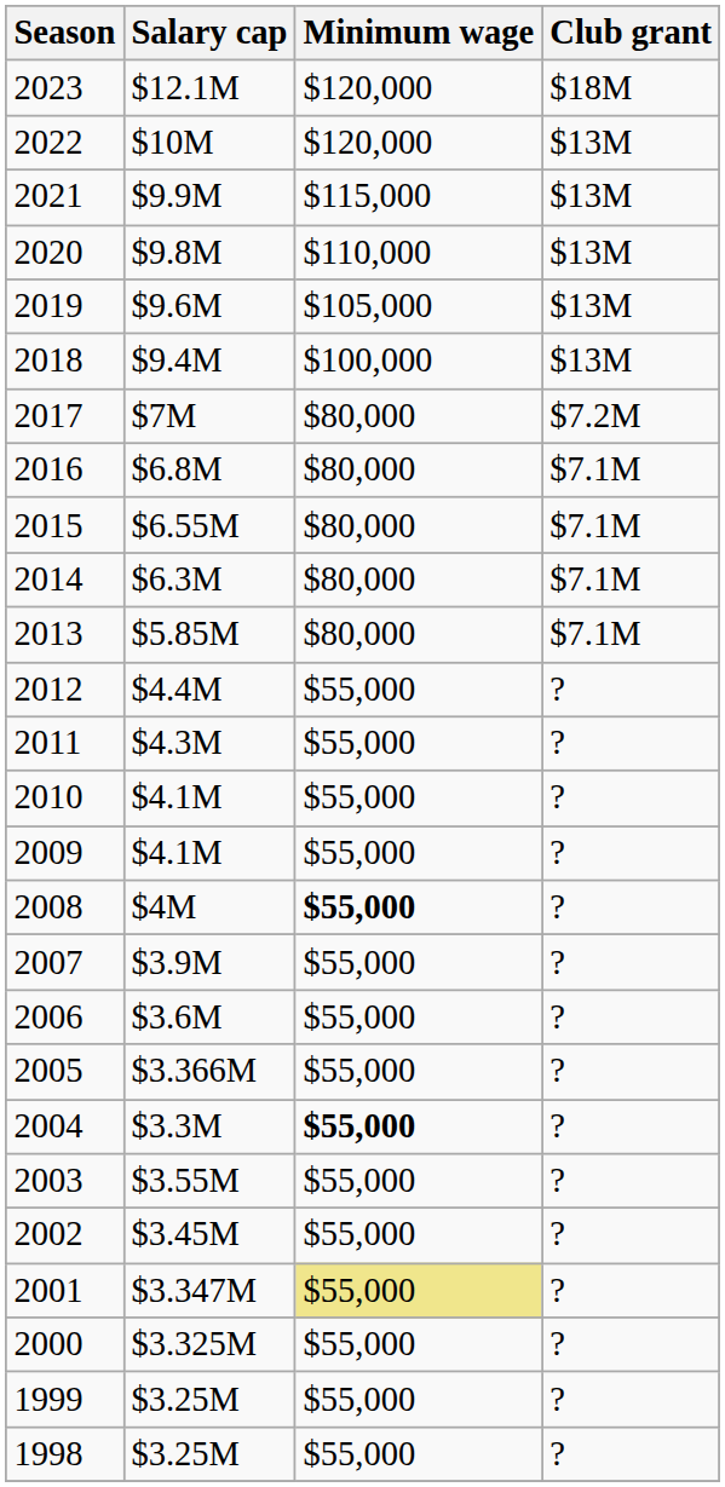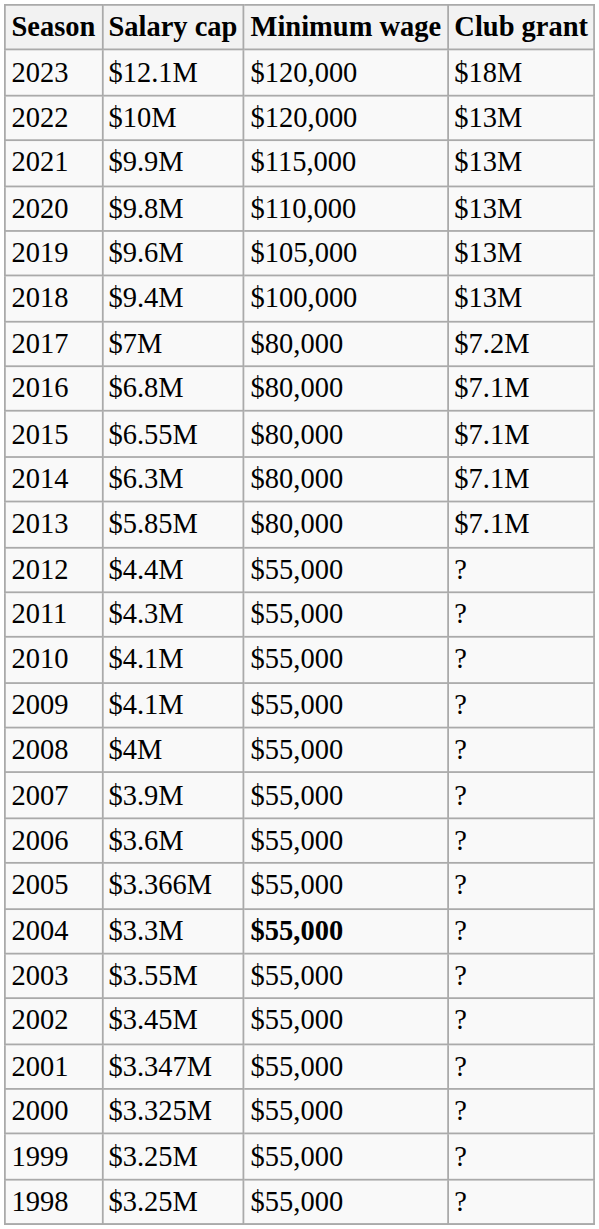2008 | Minimum wage: bold -> normal
2001 | Minimum wage: khaki background -> no background
